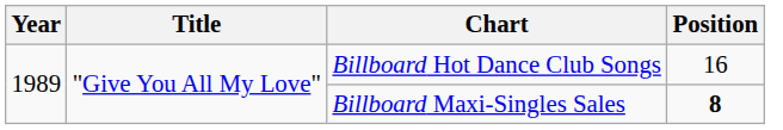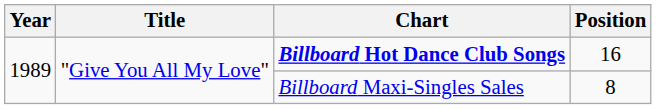row 2 | Chart: normal -> bold
row 3 | Position: bold -> normal
